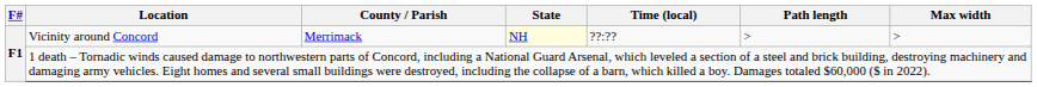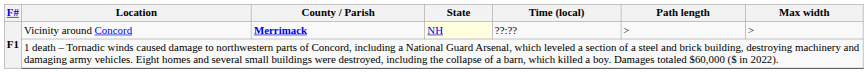Vicinity around Concord | County / Parish: normal -> bold
